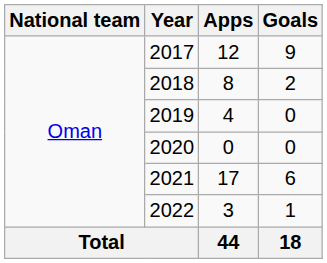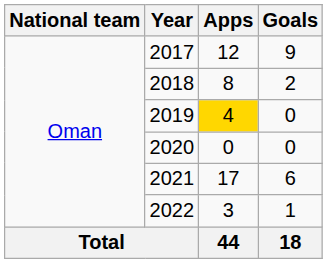2019 | Apps: no background -> gold background
